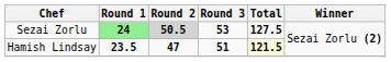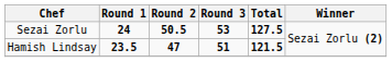Sezai Zorlu | Round 1: lightgreen background -> no background
Sezai Zorlu | Round 2: lightgrey background -> no background
Hamish Lindsay | Total: lightyellow background -> no background
